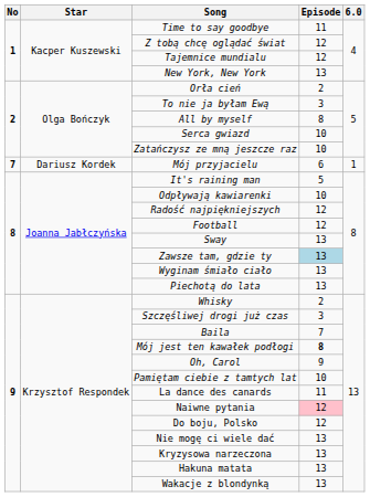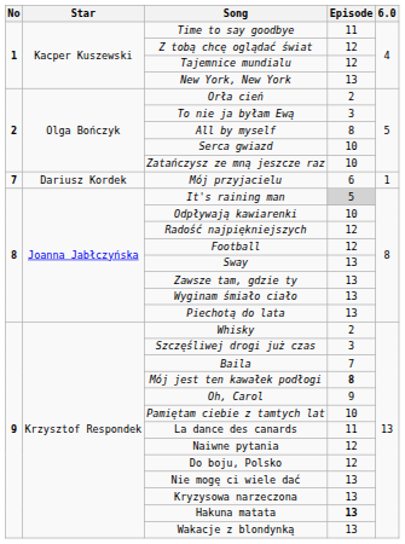It's raining man | Episode: no background -> lightgrey background
Zawsze tam, gdzie ty | Episode: lightblue background -> no background
Naiwne pytania | Episode: pink background -> no background
Hakuna matata | Episode: normal -> bold
